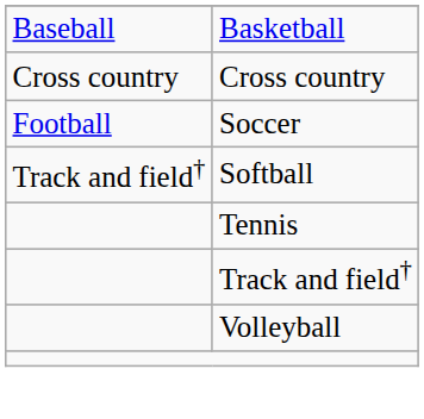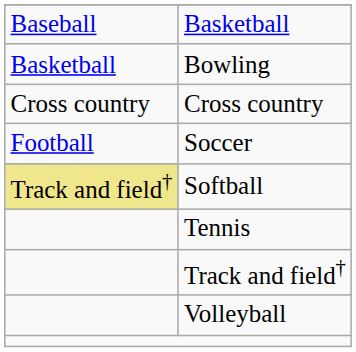+ row: Basketball | Bowling
Softball | column 1: no background -> khaki background
